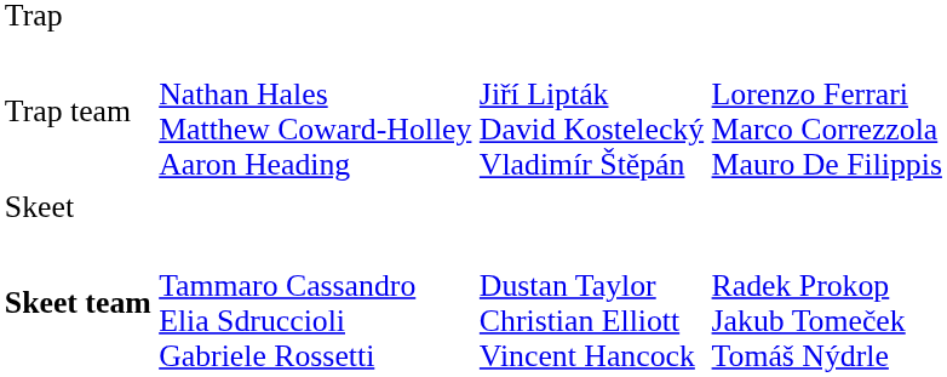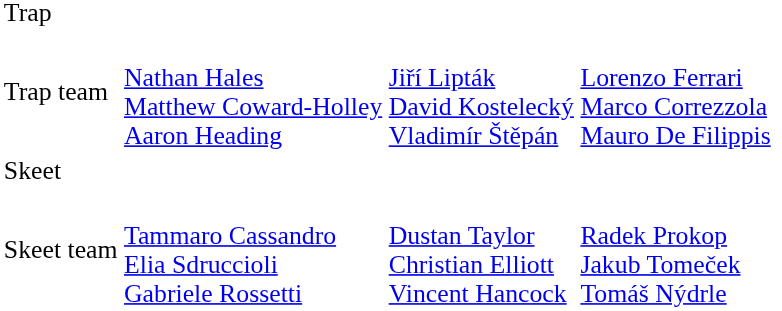Skeet team | column 1: bold -> normal
